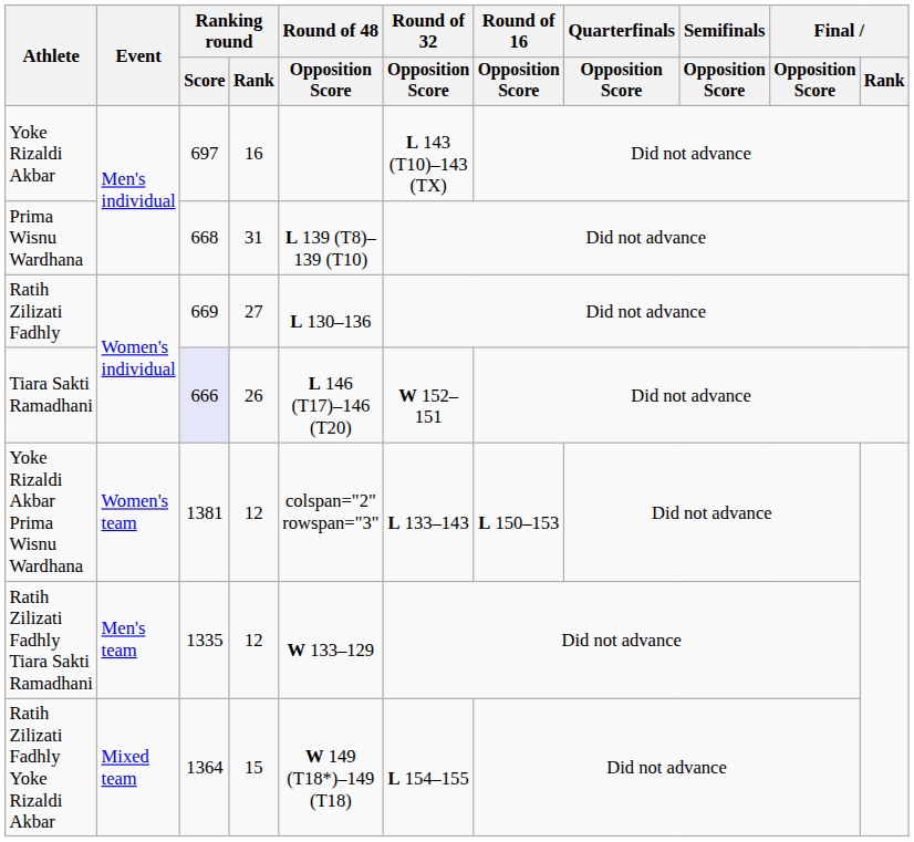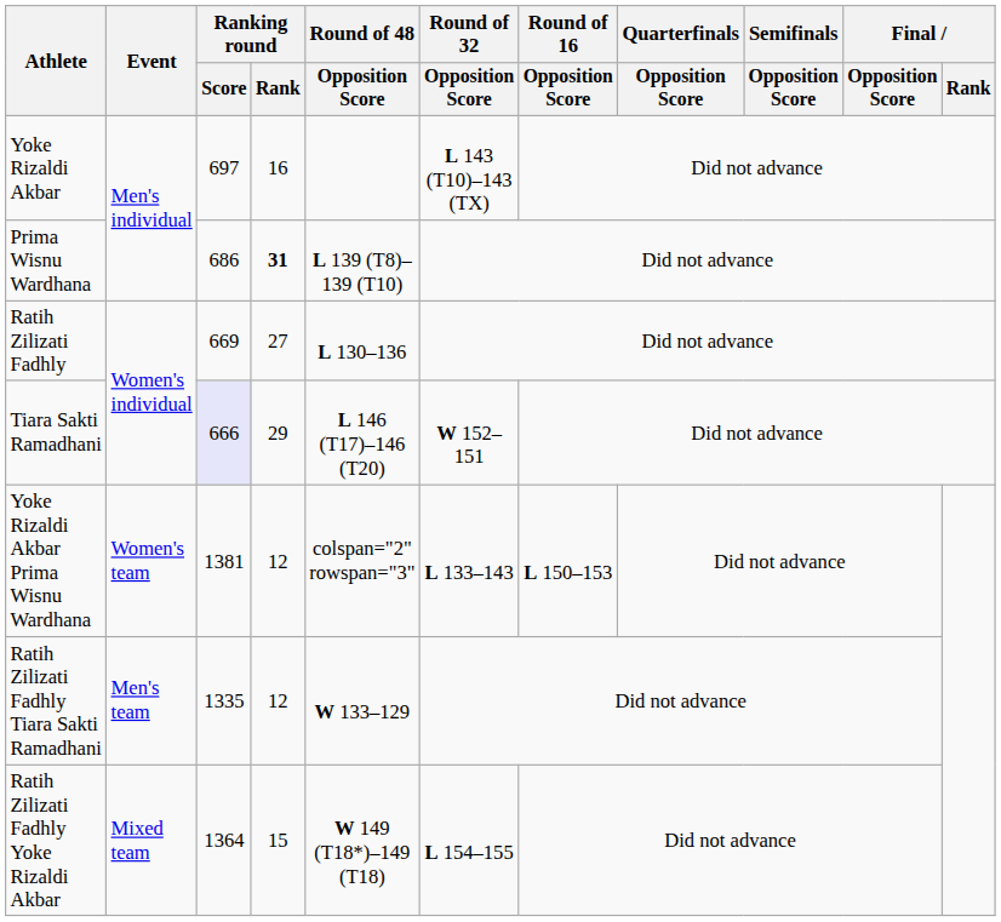Prima Wisnu Wardhana | Ranking round / Score: 668 -> 686
Prima Wisnu Wardhana | Ranking round / Rank: normal -> bold
Tiara Sakti Ramadhani | Ranking round / Rank: 26 -> 29
